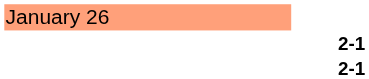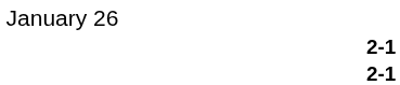January 26 | column 1: lightsalmon background -> no background
